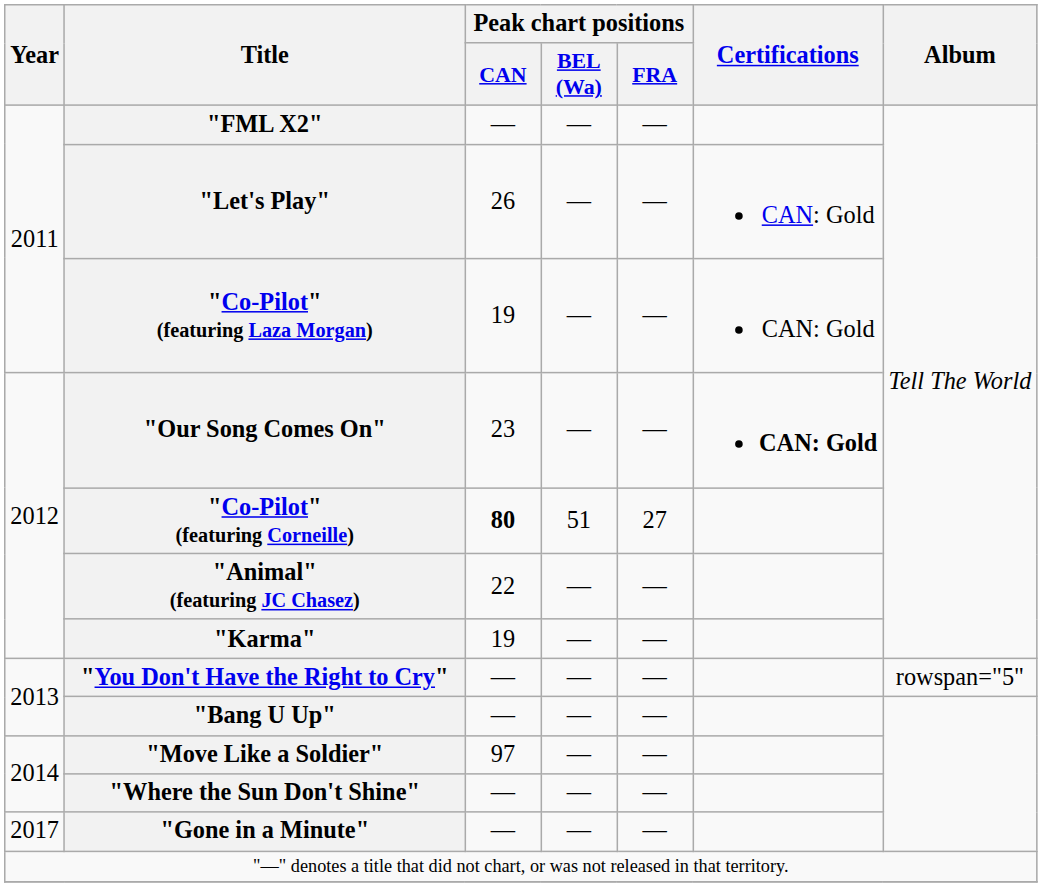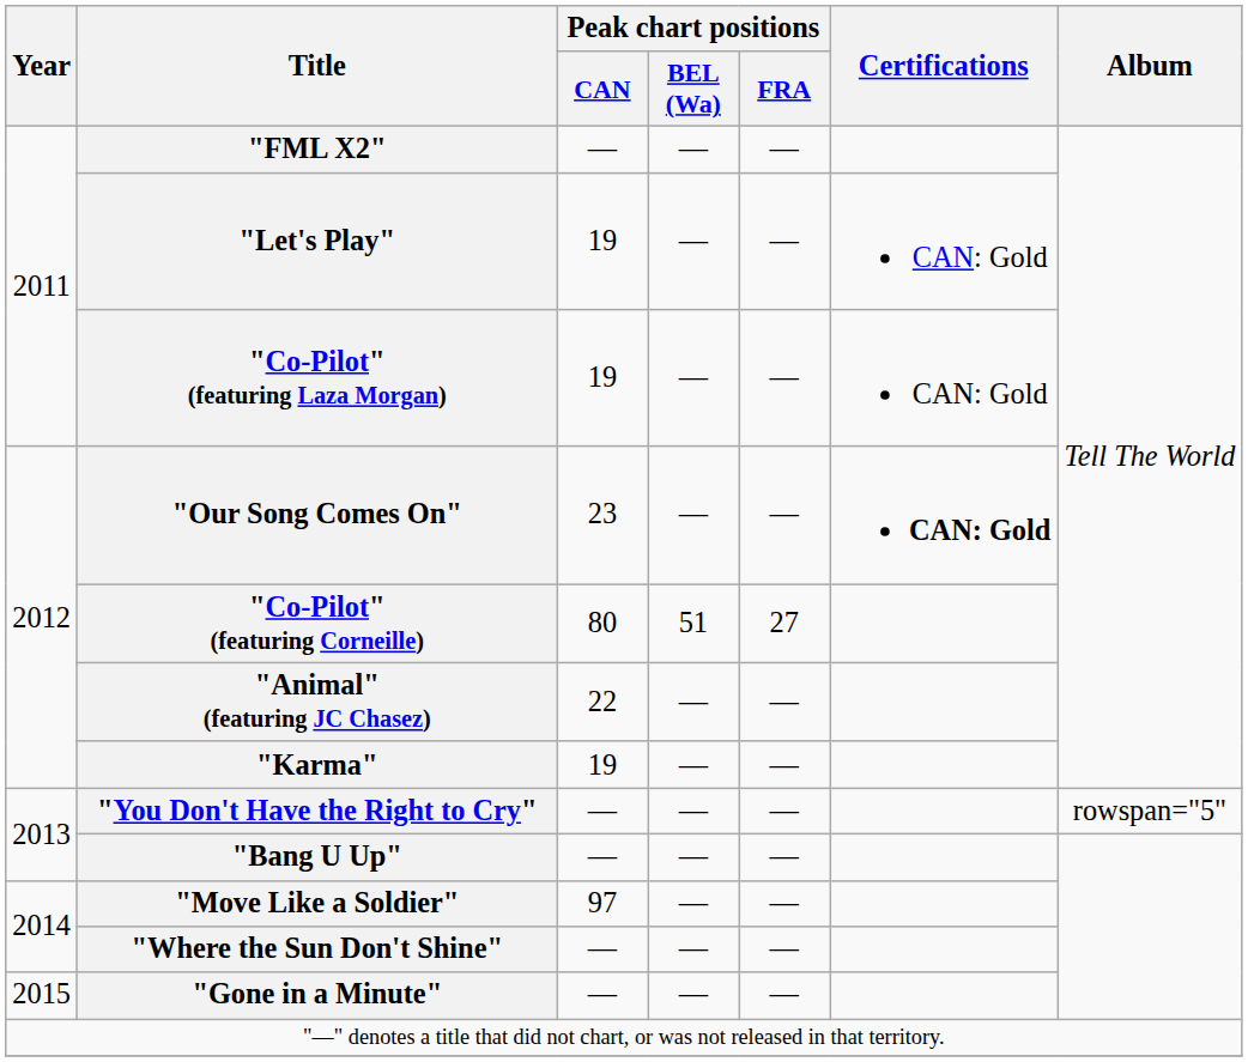"Let's Play" | Peak chart positions / CAN: 26 -> 19
"Co-Pilot" (featuring Corneille) | Peak chart positions / CAN: bold -> normal
"Gone in a Minute" | Year: 2017 -> 2015
